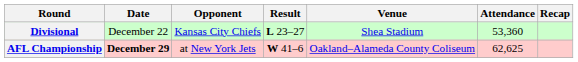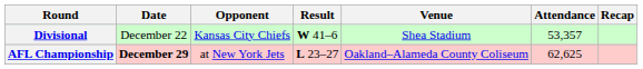Divisional | Result: L 23–27 -> W 41–6
Divisional | Attendance: 53,360 -> 53,357
AFL Championship | Result: W 41–6 -> L 23–27
